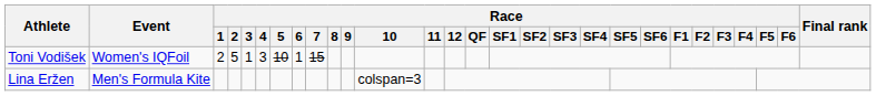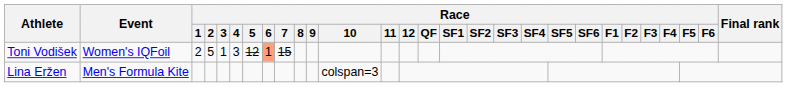Toni Vodišek | Race / 5: 10 -> 12
Toni Vodišek | Race / 6: no background -> lightsalmon background
